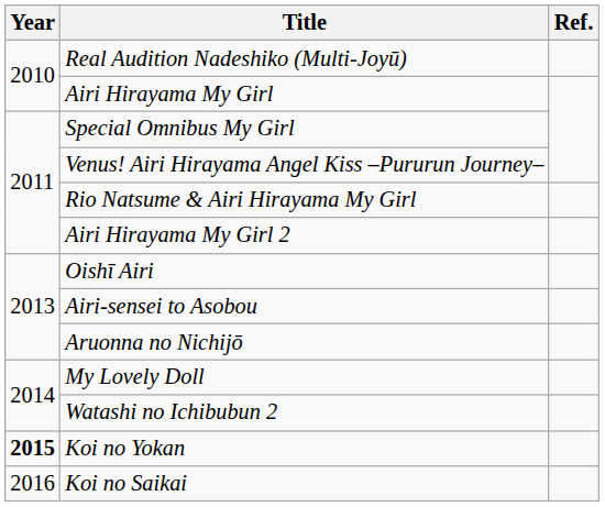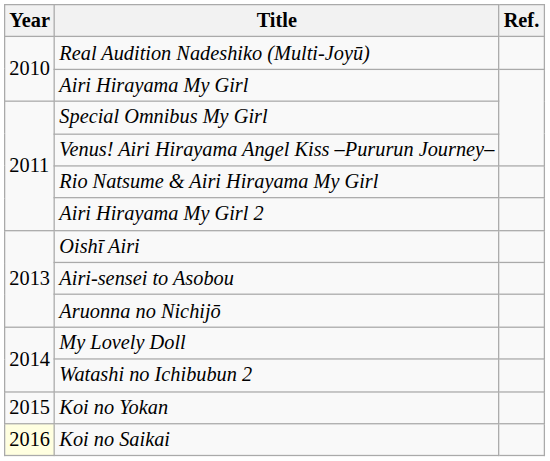Koi no Yokan | Year: bold -> normal
Koi no Saikai | Year: no background -> lightyellow background
